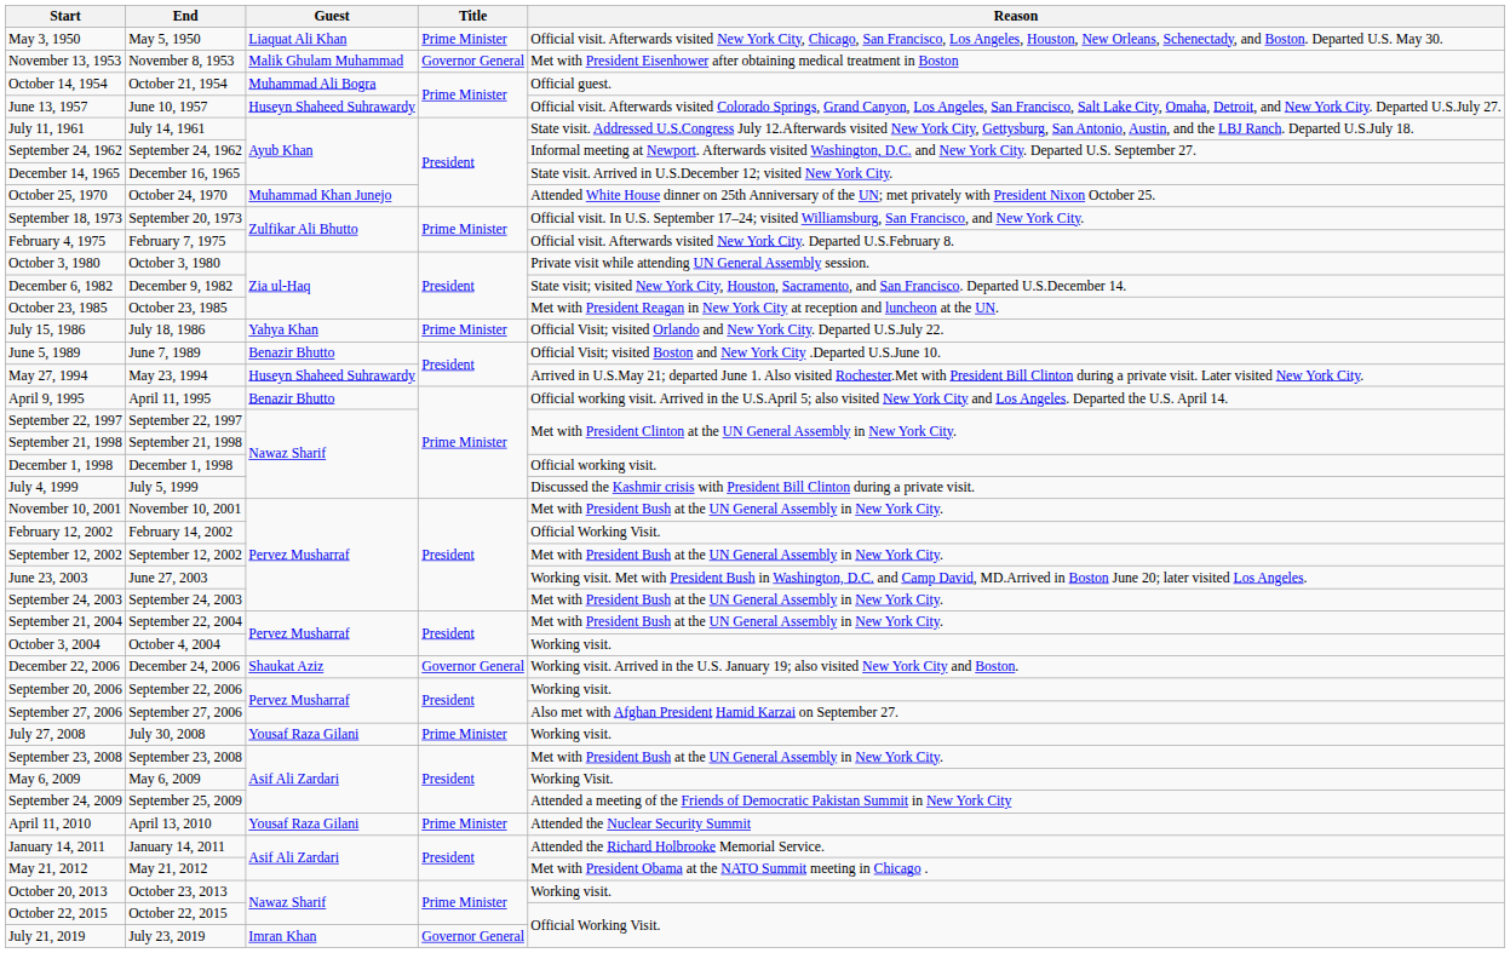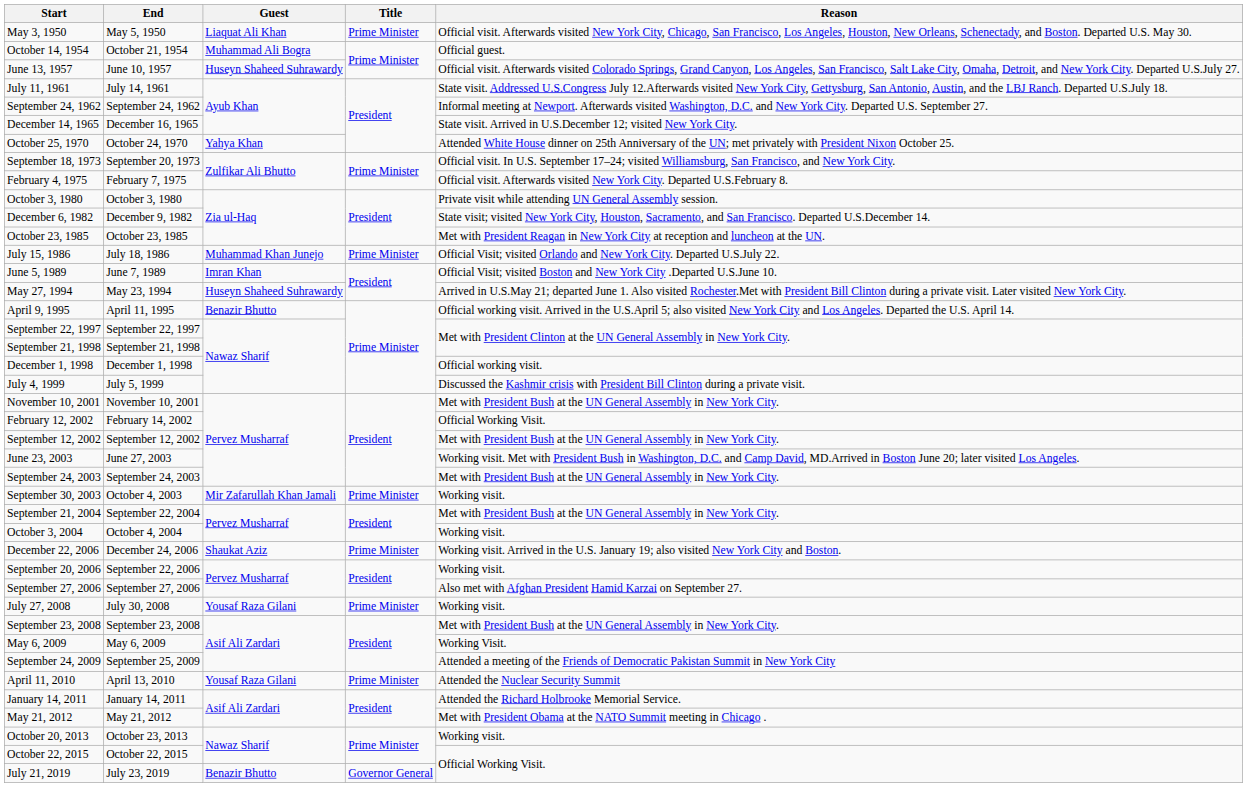- row: November 13, 1953 | November 8, 1953 | Malik Ghulam Muhammad | Governor General | Met with President Eisenhower after obtaining medical treatment in Boston
October 25, 1970 | Guest: Muhammad Khan Junejo -> Yahya Khan
July 15, 1986 | Guest: Yahya Khan -> Muhammad Khan Junejo
June 5, 1989 | Guest: Benazir Bhutto -> Imran Khan
+ row: September 30, 2003 | October 4, 2003 | Mir Zafarullah Khan Jamali | Prime Minister | Working visit.
December 22, 2006 | Title: Governor General -> Prime Minister
July 21, 2019 | Guest: Imran Khan -> Benazir Bhutto
